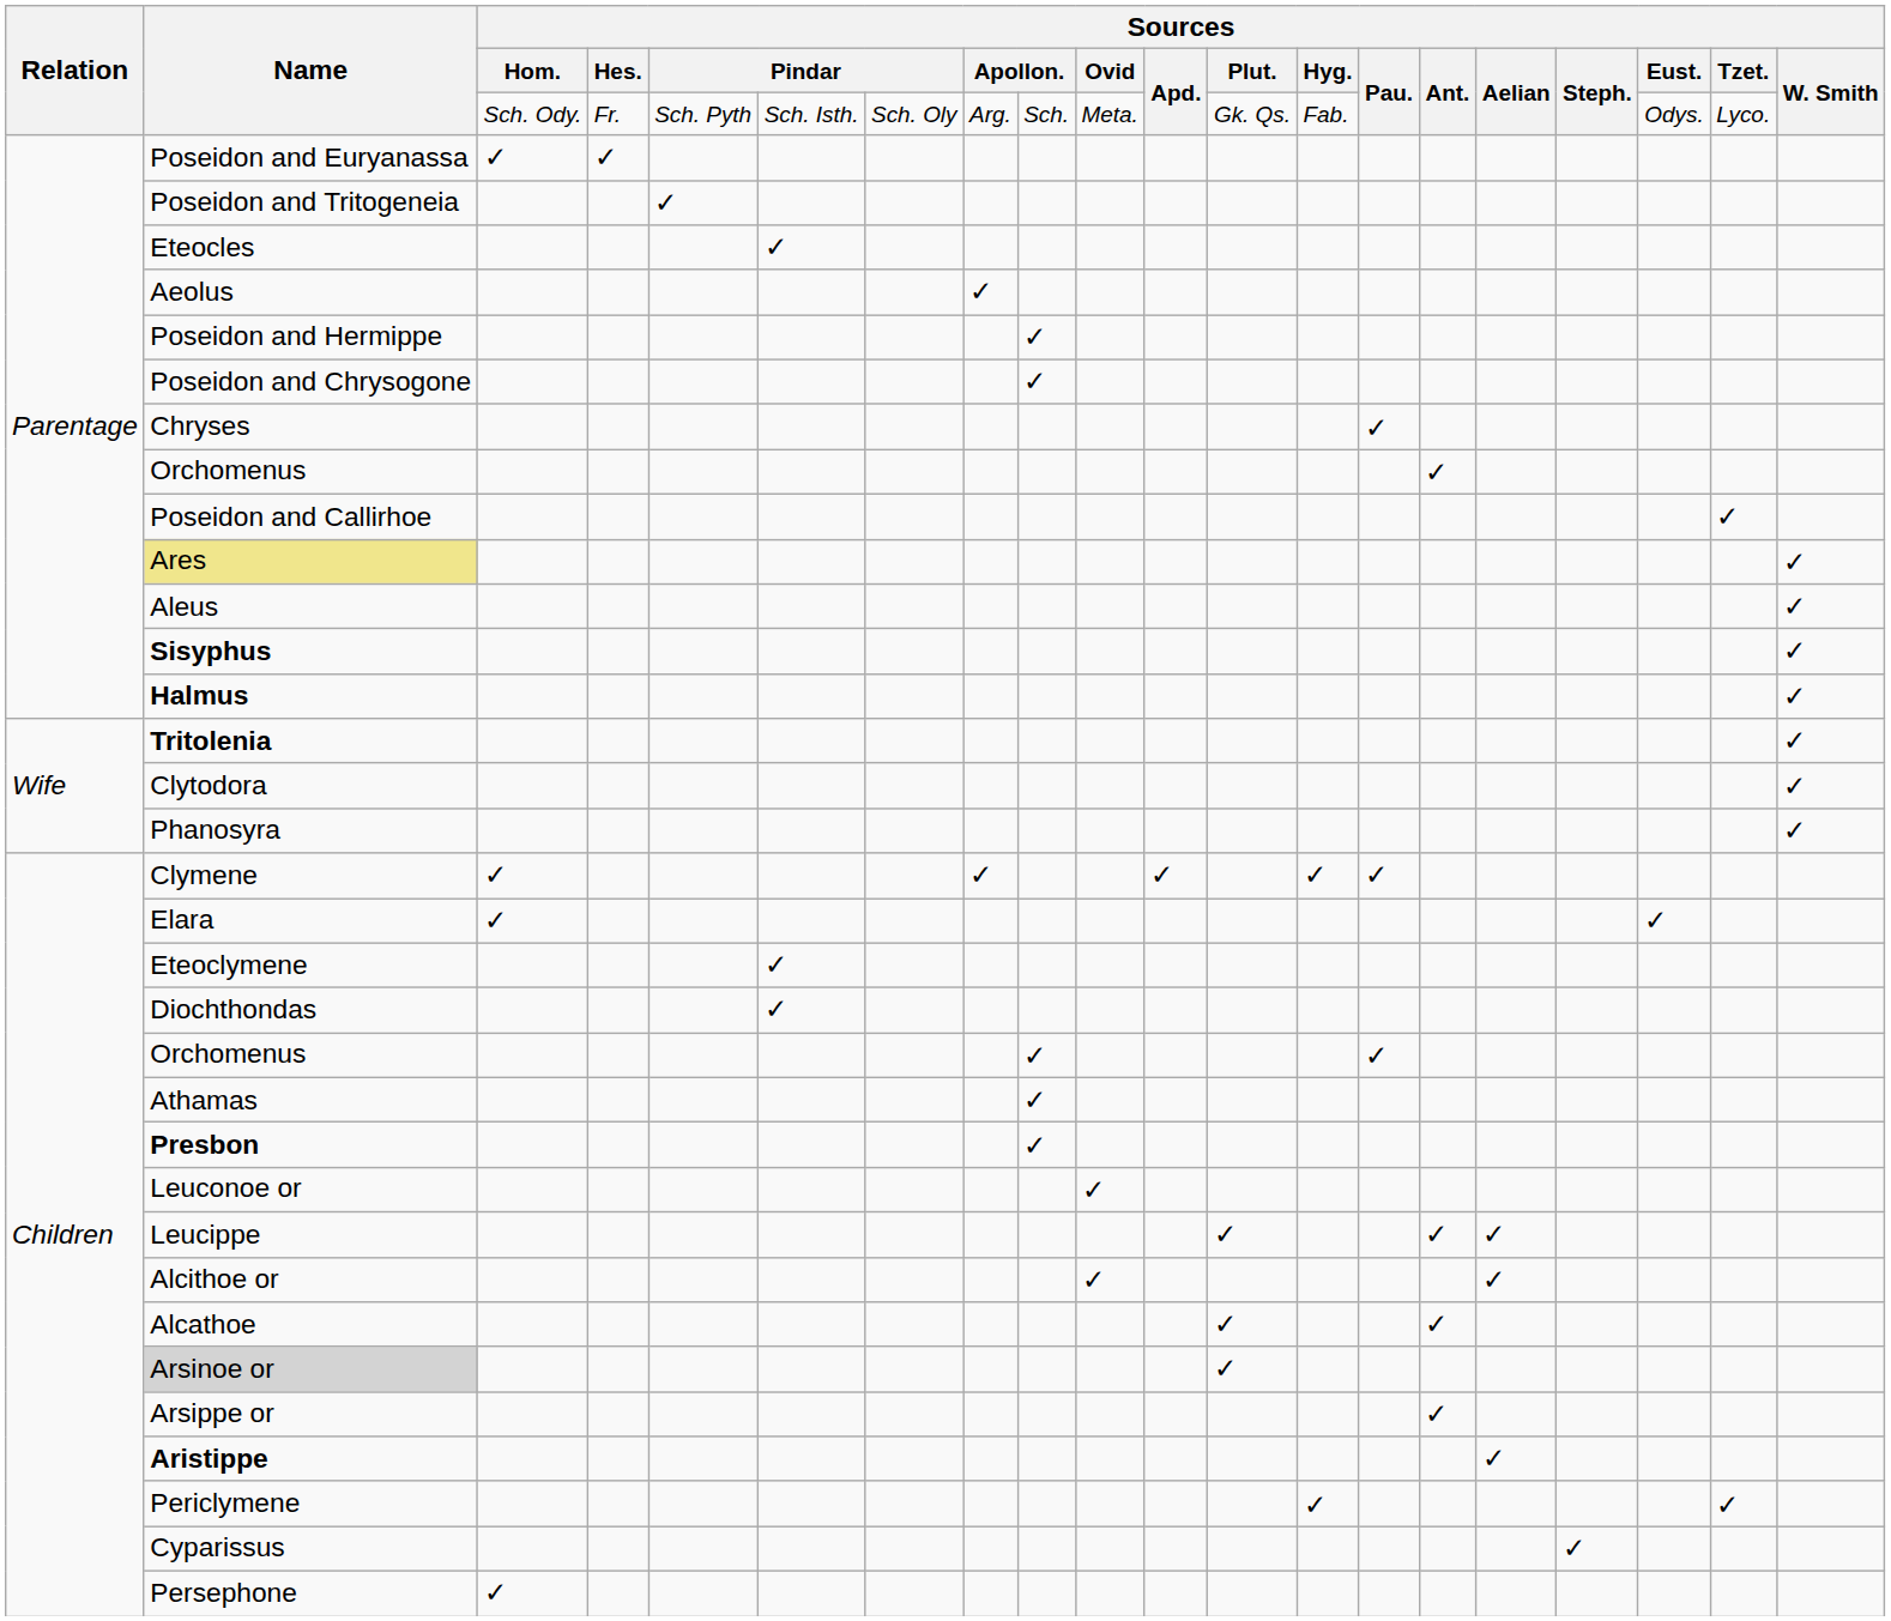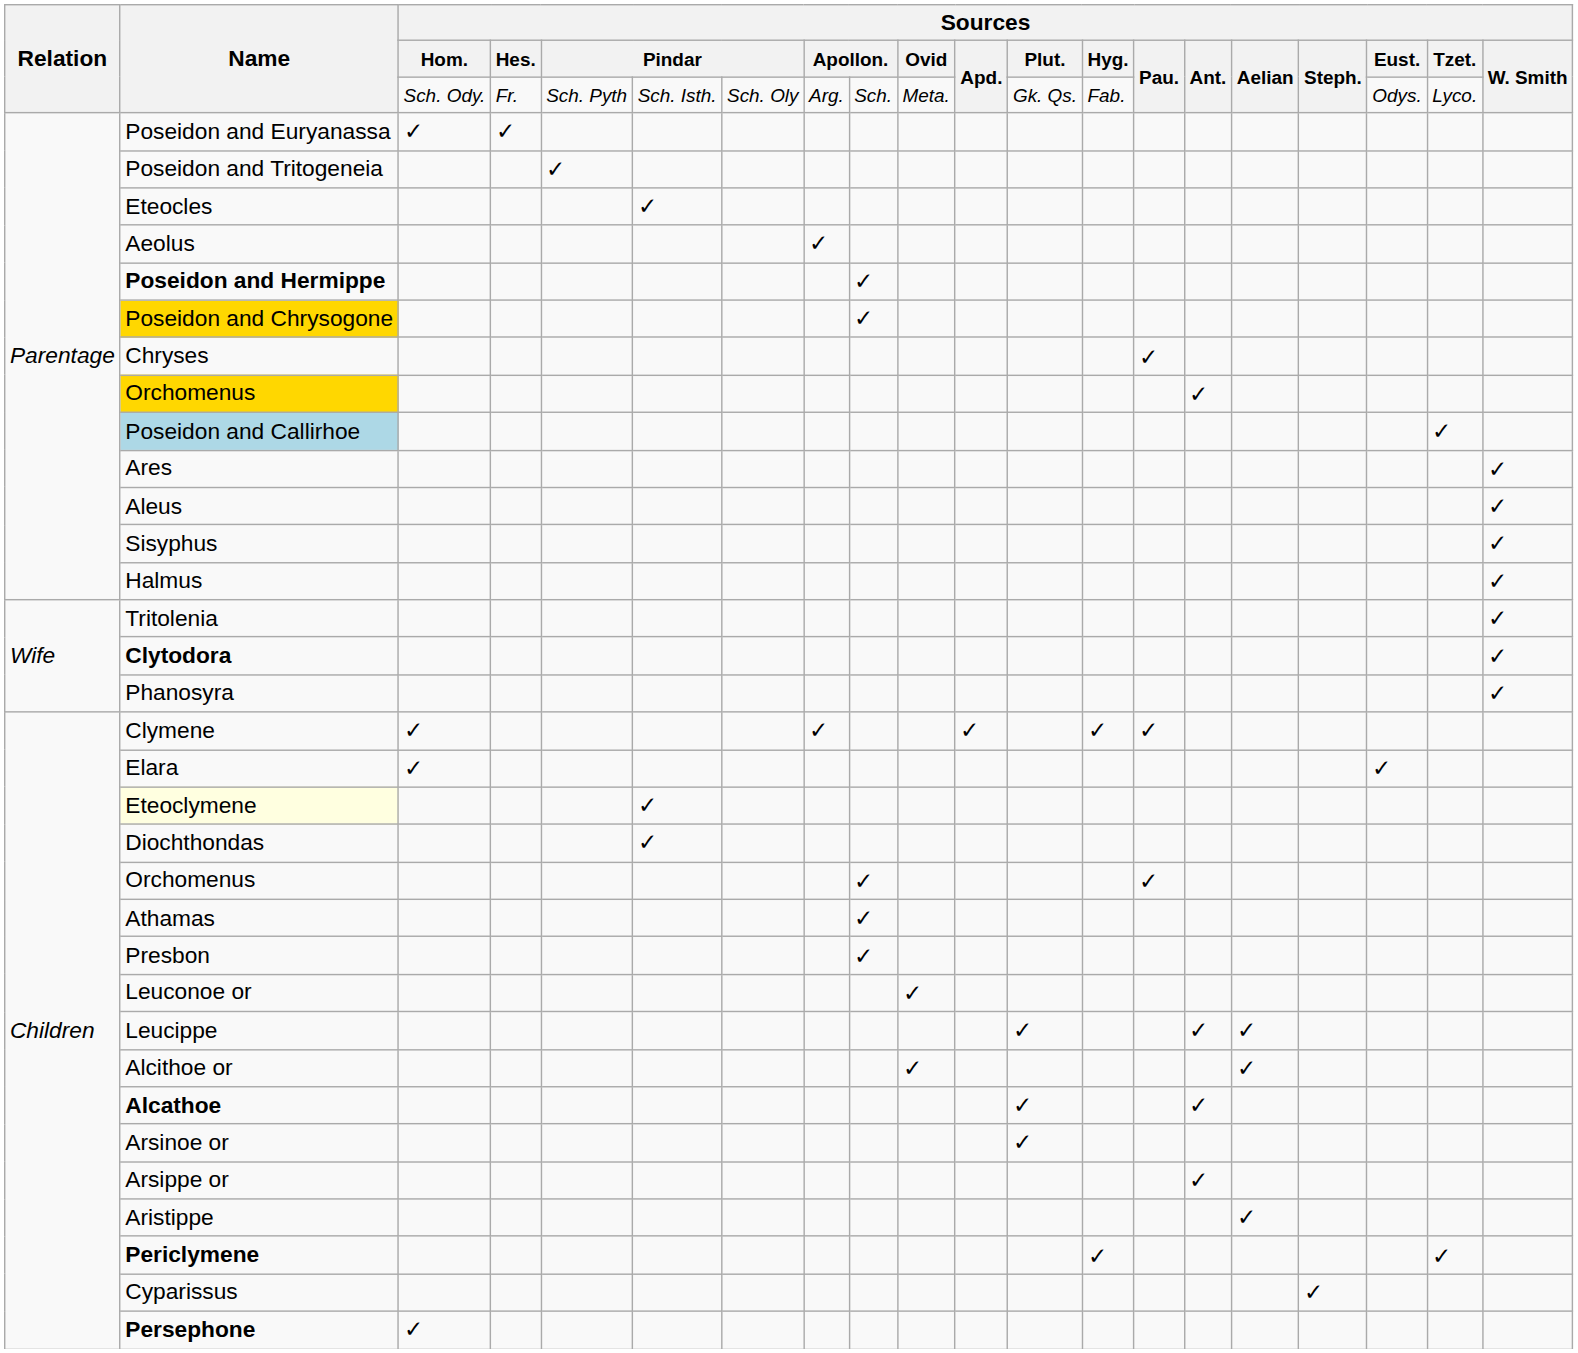Poseidon and Hermippe | Name: normal -> bold
Poseidon and Chrysogone | Name: no background -> gold background
Parentage / Orchomenus | Name: no background -> gold background
Poseidon and Callirhoe | Name: no background -> lightblue background
Ares | Name: khaki background -> no background
Sisyphus | Name: bold -> normal
Halmus | Name: bold -> normal
Tritolenia | Name: bold -> normal
Clytodora | Name: normal -> bold
Eteoclymene | Name: no background -> lightyellow background
Presbon | Name: bold -> normal
Alcathoe | Name: normal -> bold
Arsinoe or | Name: lightgrey background -> no background
Aristippe | Name: bold -> normal
Periclymene | Name: normal -> bold
Persephone | Name: normal -> bold
